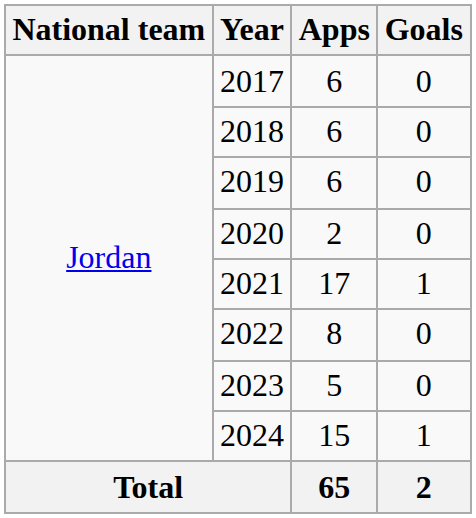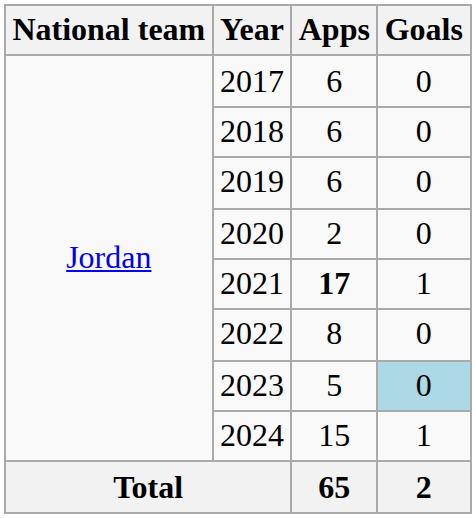2021 | Apps: normal -> bold
2023 | Goals: no background -> lightblue background
